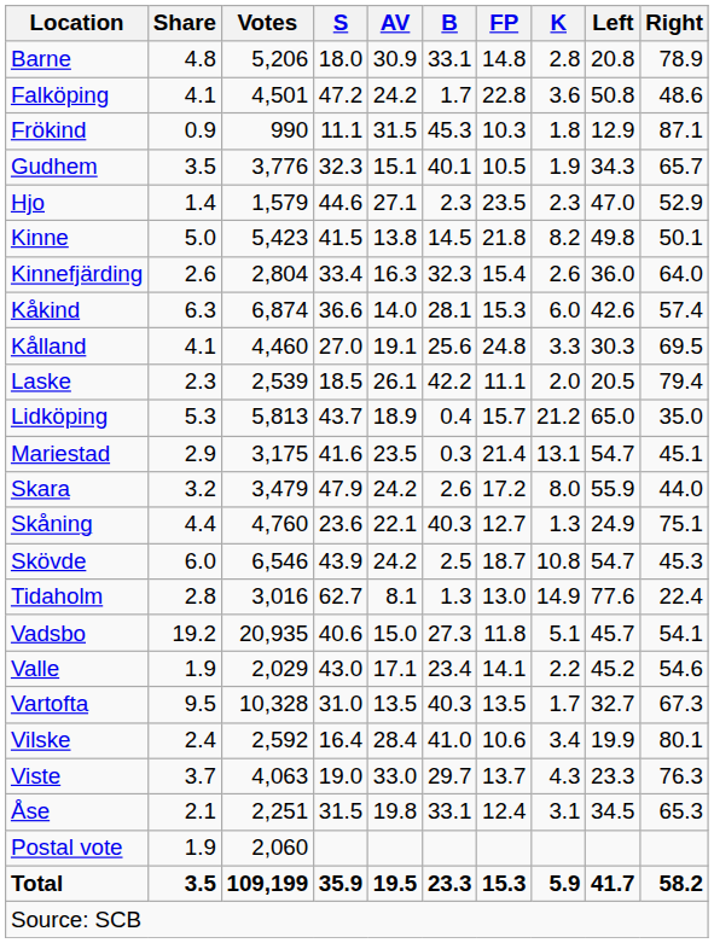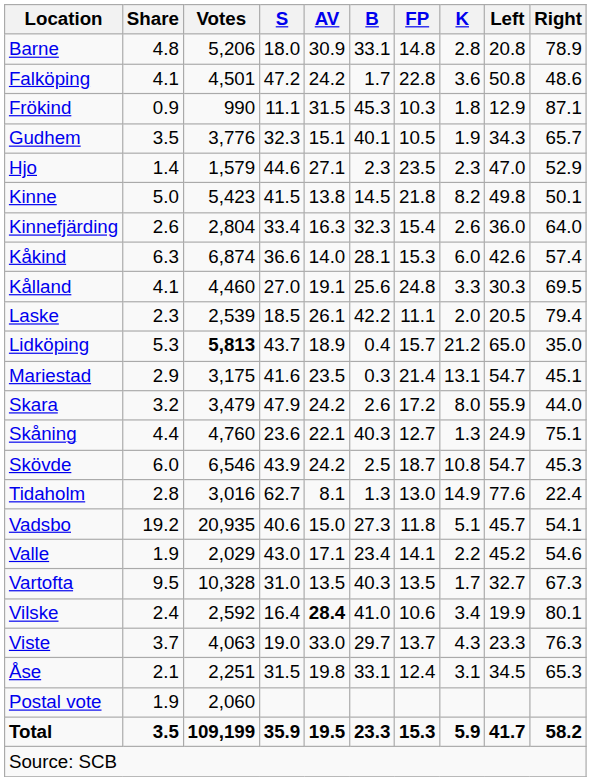Lidköping | Votes: normal -> bold
Vilske | AV: normal -> bold
